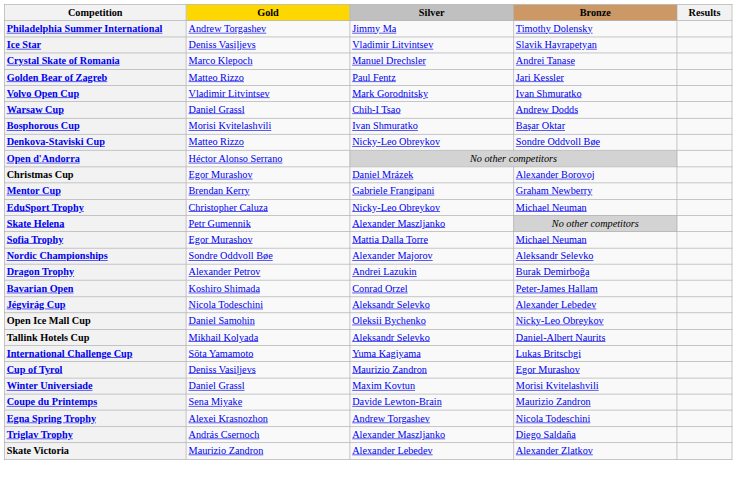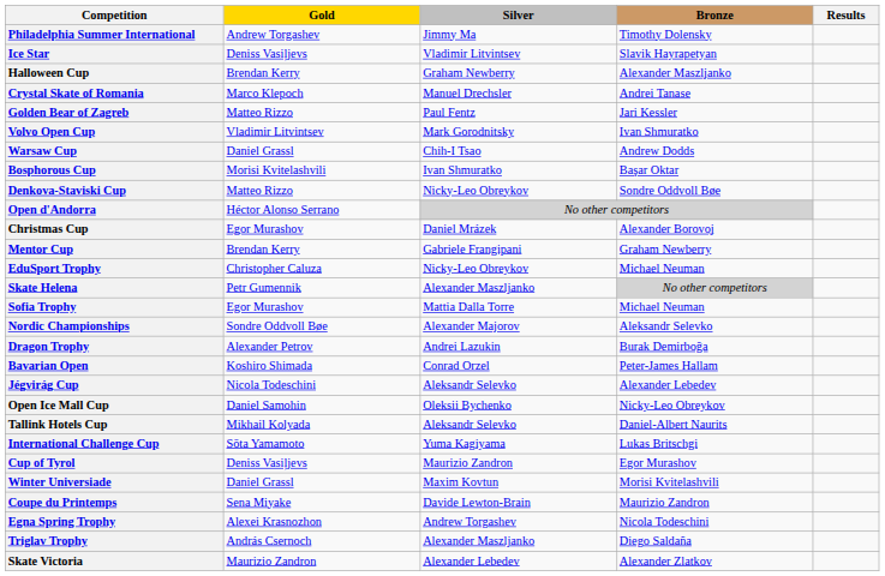+ row: Halloween Cup | Brendan Kerry | Graham Newberry | Alexander Maszljanko
